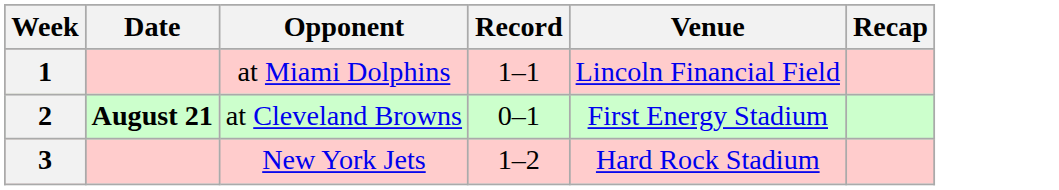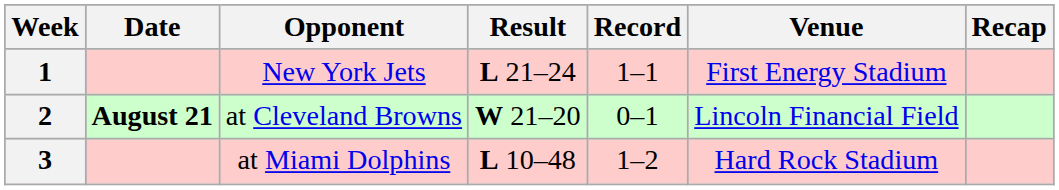+ column: Result | L 21–24 | W 21–20 | L 10–48
1 | Opponent: at Miami Dolphins -> New York Jets
1 | Venue: Lincoln Financial Field -> First Energy Stadium
2 | Venue: First Energy Stadium -> Lincoln Financial Field
3 | Opponent: New York Jets -> at Miami Dolphins
